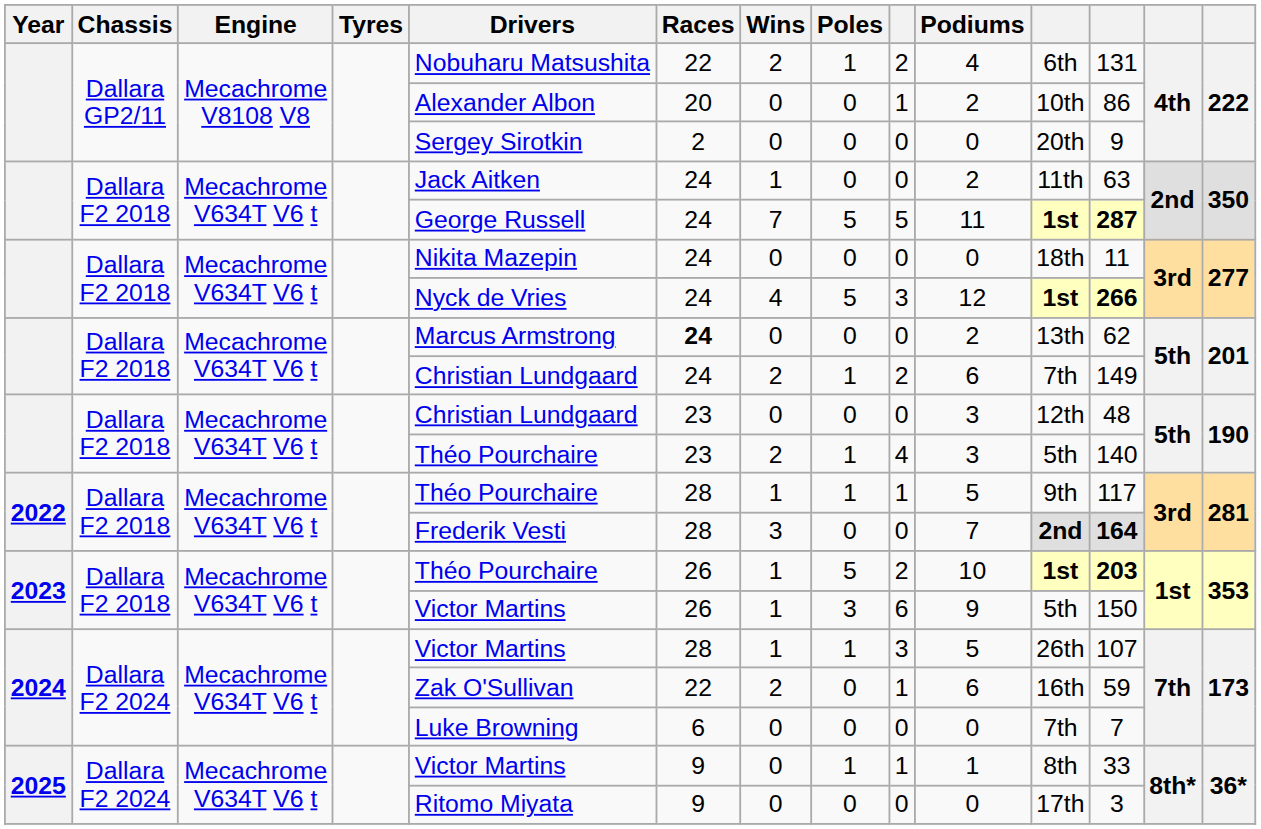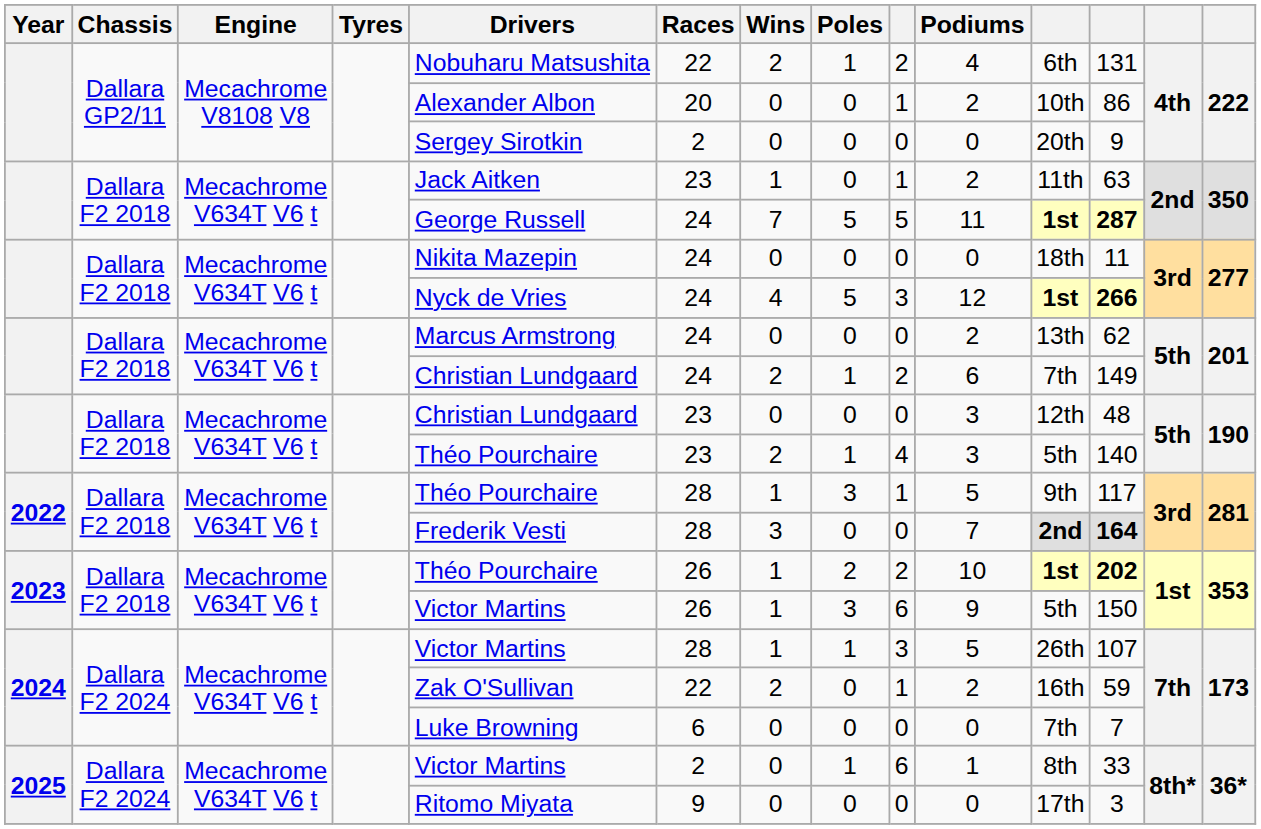row 5 | Races: 24 -> 23
row 5 | column 9: 0 -> 1
row 9 | Races: bold -> normal
row 13 | Poles: 1 -> 3
row 15 | Poles: 5 -> 2
row 15 | column 12: 203 -> 202
row 18 | Podiums: 6 -> 2
row 20 | Races: 9 -> 2
row 20 | column 9: 1 -> 6
